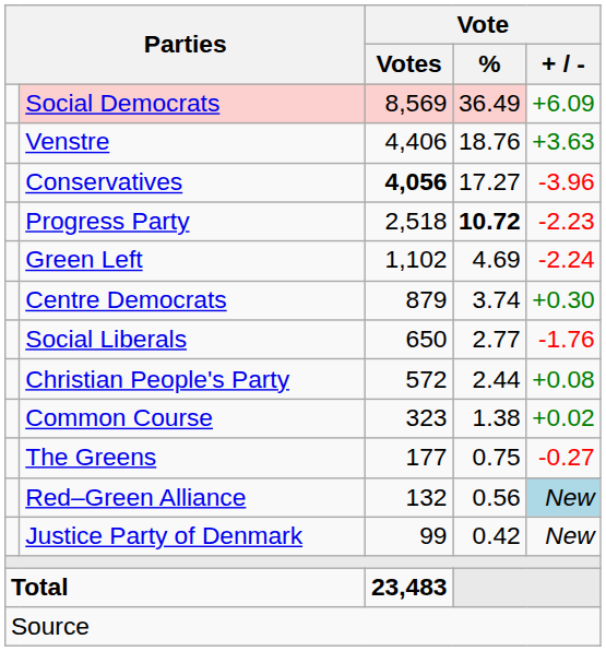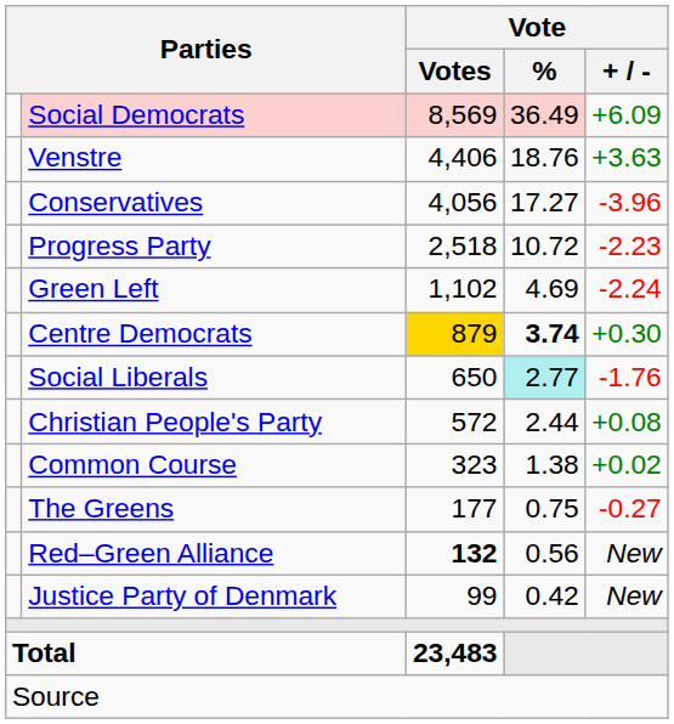Conservatives | Vote / Votes: bold -> normal
Progress Party | Vote / %: bold -> normal
Centre Democrats | Vote / Votes: no background -> gold background
Centre Democrats | Vote / %: normal -> bold
Social Liberals | Vote / %: no background -> paleturquoise background
Red–Green Alliance | Vote / Votes: normal -> bold
Red–Green Alliance | Vote / + / -: lightblue background -> no background
